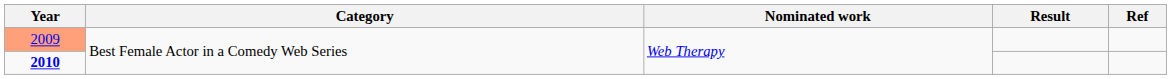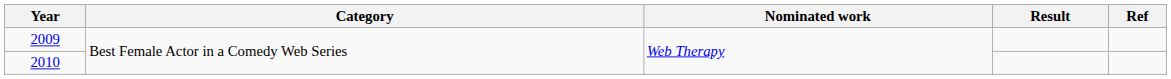2009 | Year: lightsalmon background -> no background
2010 | Year: bold -> normal
